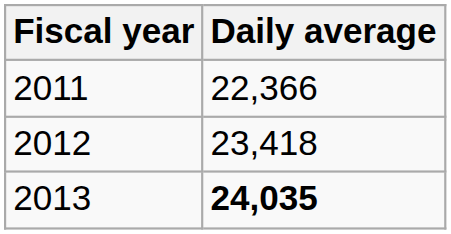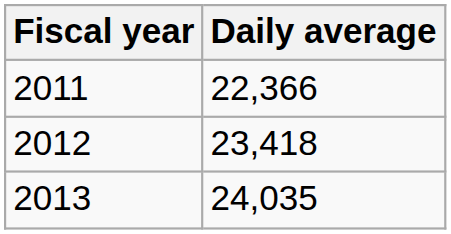2013 | Daily average: bold -> normal
